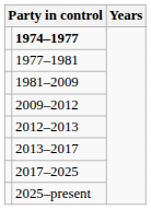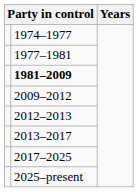1974–1977 | column 2: bold -> normal
1981–2009 | column 2: normal -> bold
